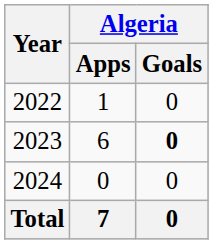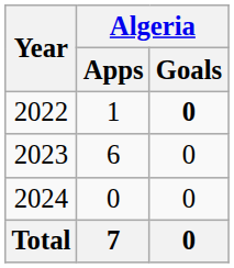2022 | Algeria / Goals: normal -> bold
2023 | Algeria / Goals: bold -> normal
